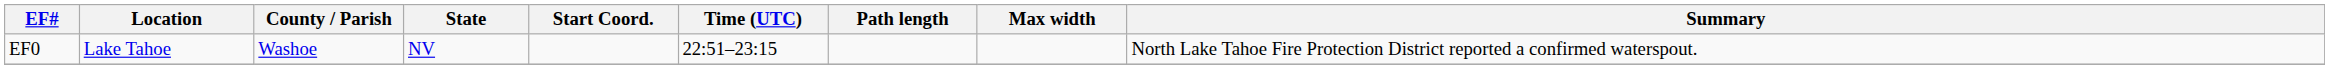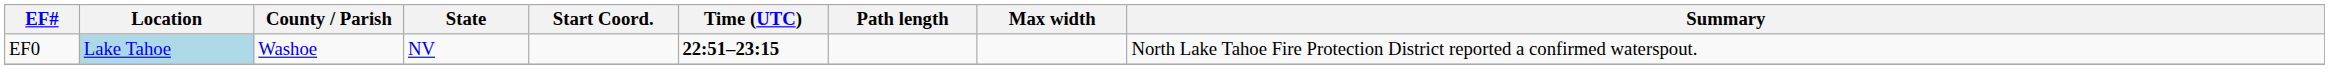EF0 | Location: no background -> lightblue background
EF0 | Time (UTC): normal -> bold
